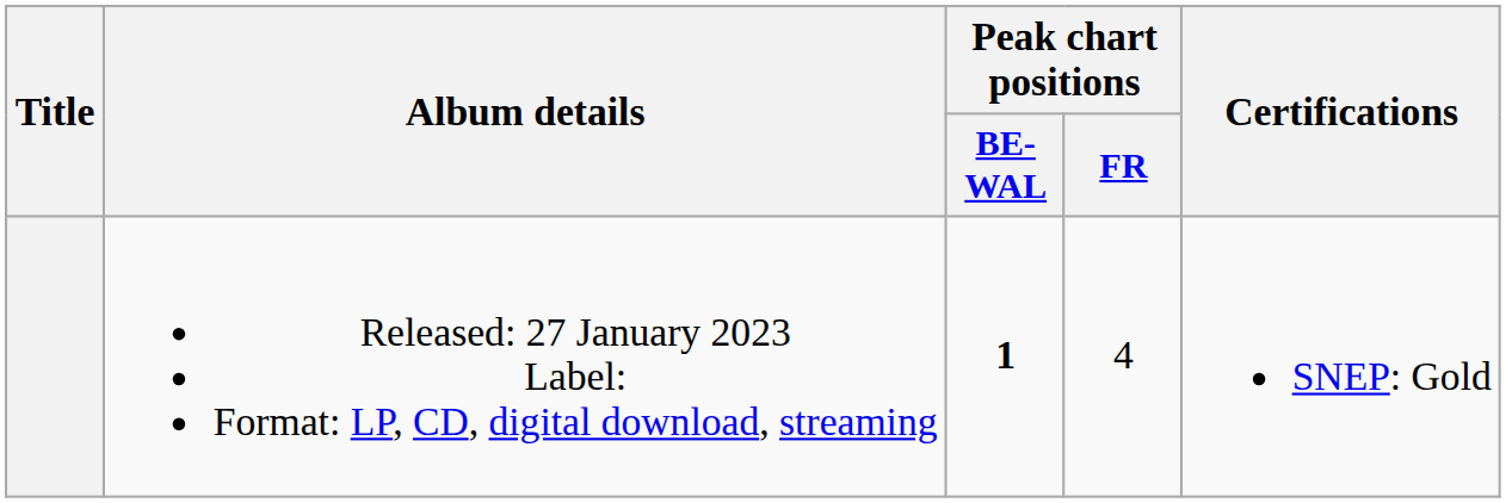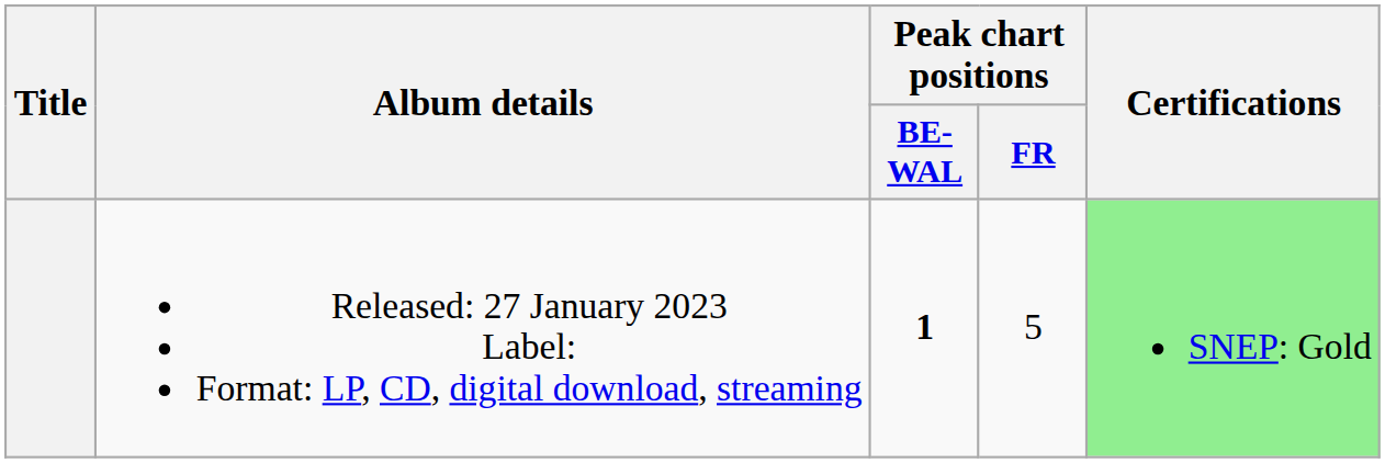row 3 | Peak chart positions / FR: 4 -> 5
row 3 | Certifications: no background -> lightgreen background
